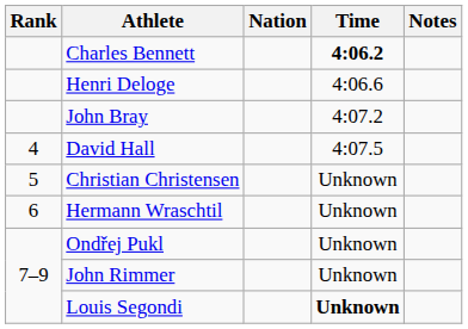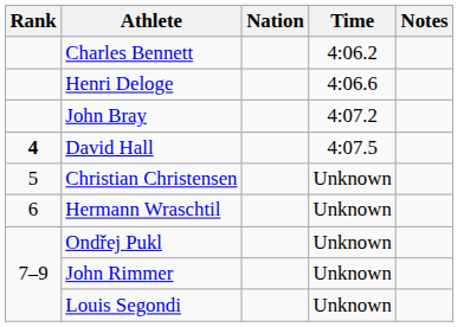Charles Bennett | Time: bold -> normal
David Hall | Rank: normal -> bold
Louis Segondi | Time: bold -> normal
